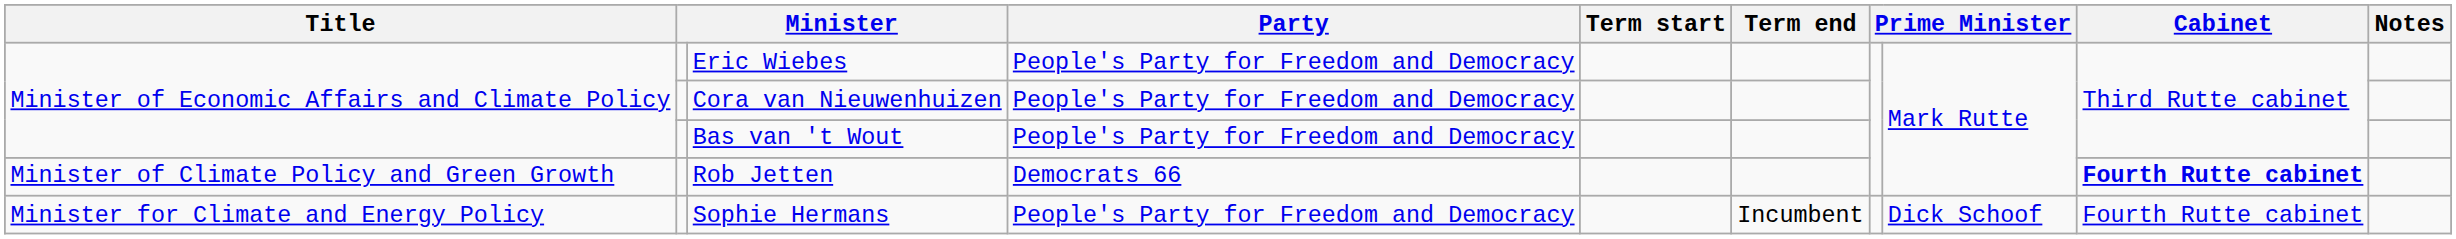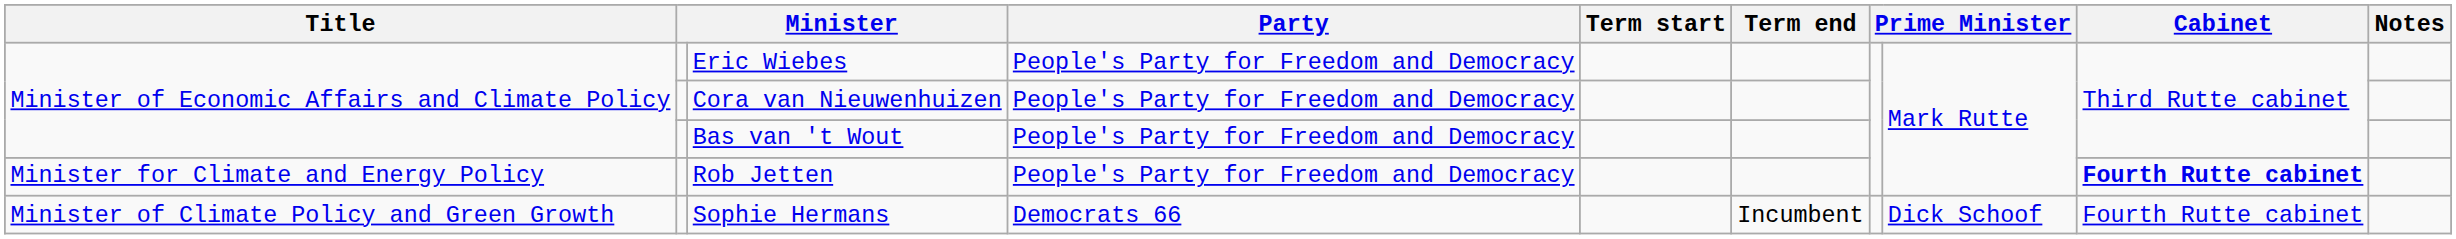Rob Jetten | Title: Minister of Climate Policy and Green Growth -> Minister for Climate and Energy Policy
Rob Jetten | Party: Democrats 66 -> People's Party for Freedom and Democracy
Sophie Hermans | Title: Minister for Climate and Energy Policy -> Minister of Climate Policy and Green Growth
Sophie Hermans | Party: People's Party for Freedom and Democracy -> Democrats 66
